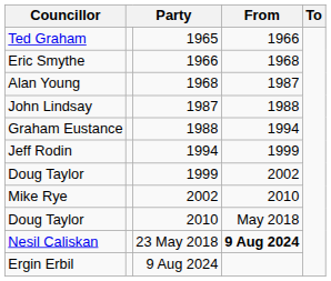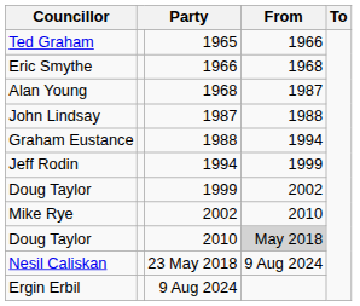Doug Taylor / 2010 | From: no background -> lightgrey background
Nesil Caliskan | From: bold -> normal
